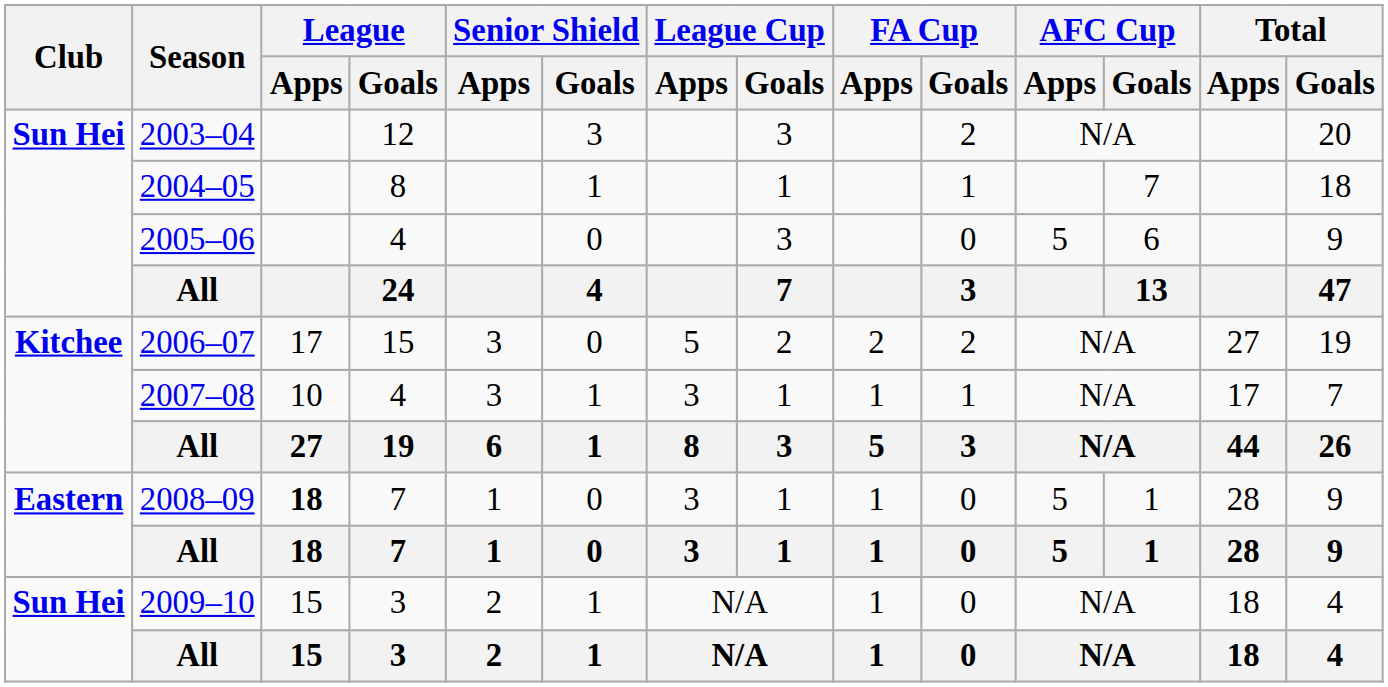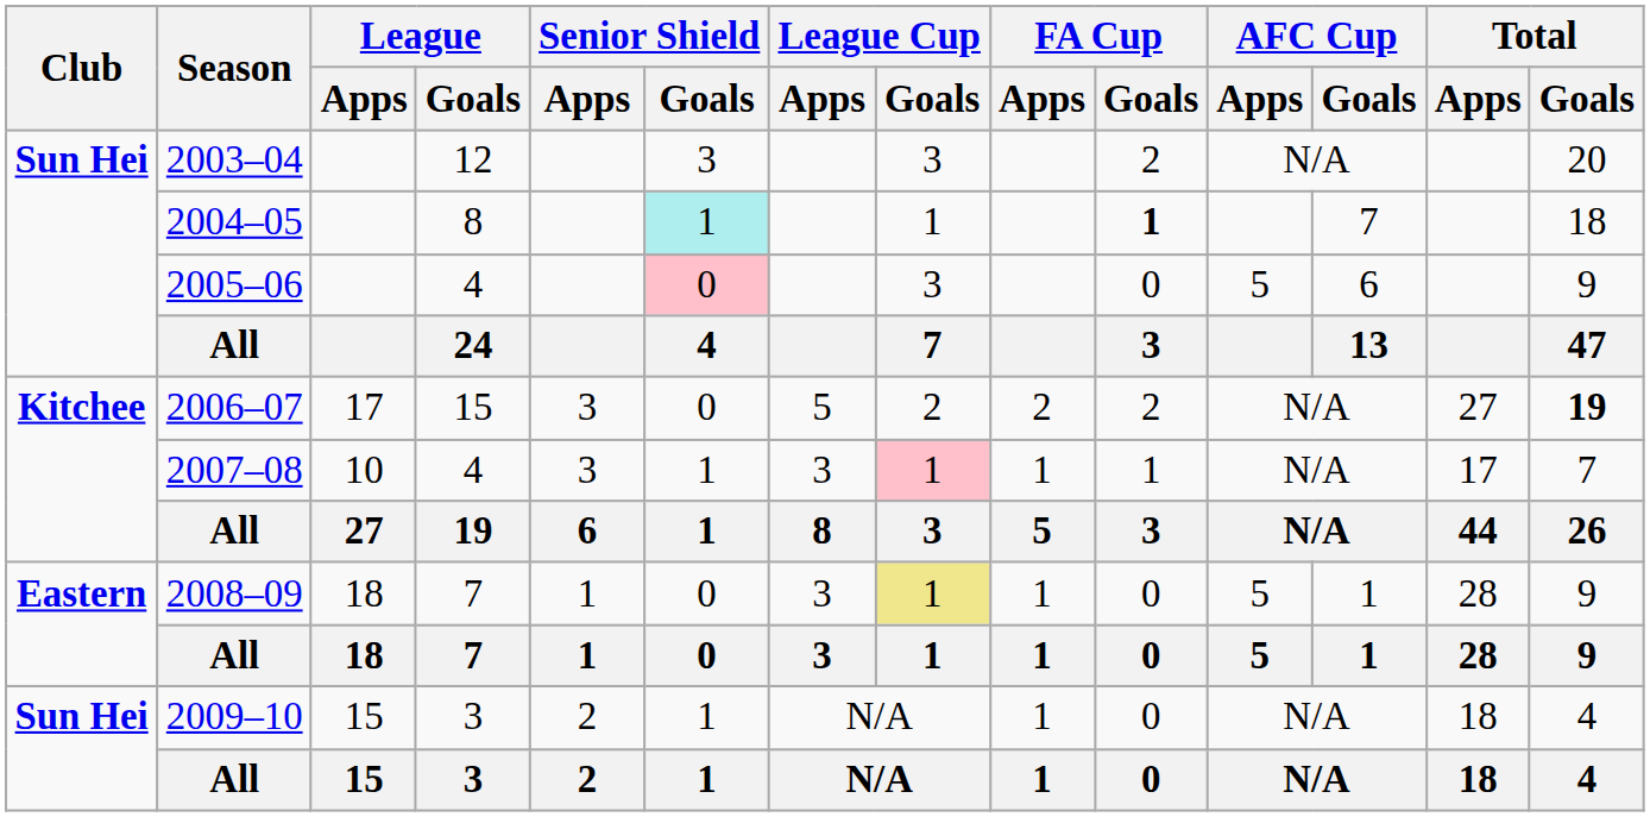2004–05 | Senior Shield / Goals: no background -> paleturquoise background
2004–05 | FA Cup / Goals: normal -> bold
2005–06 | Senior Shield / Goals: no background -> pink background
2006–07 | Total / Goals: normal -> bold
2007–08 | League Cup / Goals: no background -> pink background
2008–09 | League / Apps: bold -> normal
2008–09 | League Cup / Goals: no background -> khaki background
